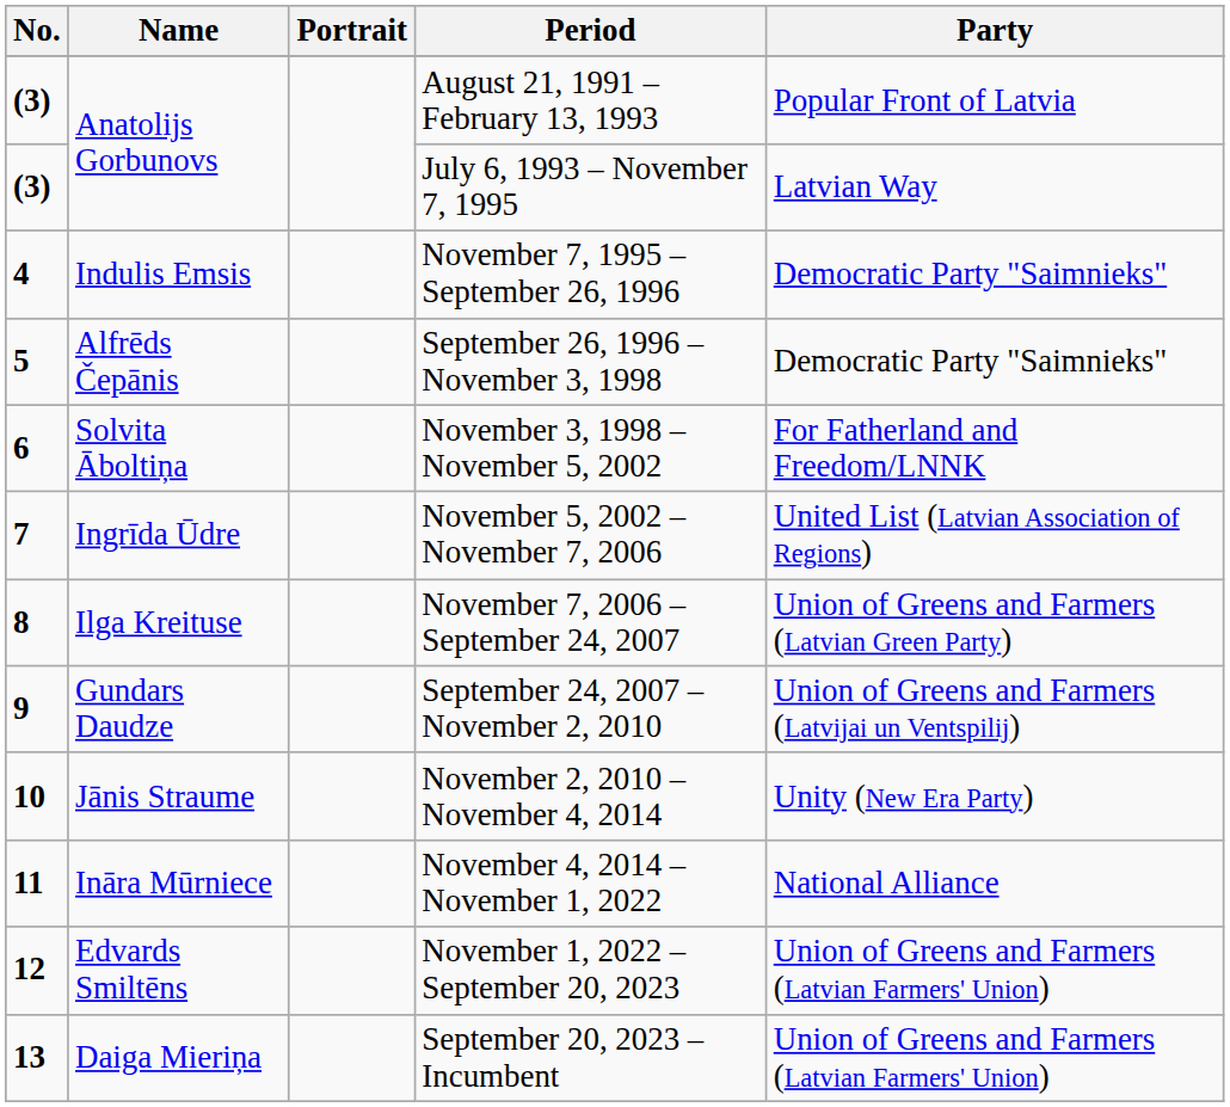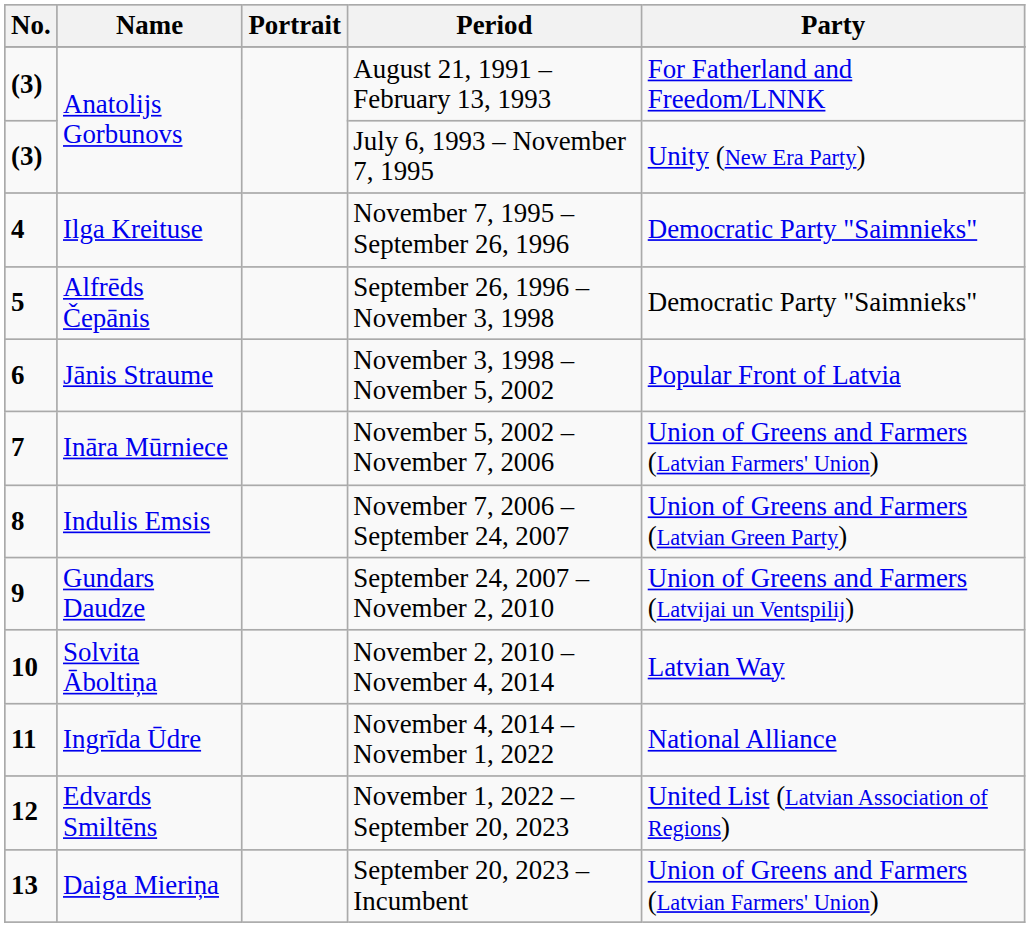August 21, 1991 – February 13, 1993 | Party: Popular Front of Latvia -> For Fatherland and Freedom/LNNK
July 6, 1993 – November 7, 1995 | Party: Latvian Way -> Unity (New Era Party)
November 7, 1995 – September 26, 1996 | Name: Indulis Emsis -> Ilga Kreituse
November 3, 1998 – November 5, 2002 | Name: Solvita Āboltiņa -> Jānis Straume
November 3, 1998 – November 5, 2002 | Party: For Fatherland and Freedom/LNNK -> Popular Front of Latvia
November 5, 2002 – November 7, 2006 | Name: Ingrīda Ūdre -> Ināra Mūrniece
November 5, 2002 – November 7, 2006 | Party: United List (Latvian Association of Regions) -> Union of Greens and Farmers (Latvian Farmers' Union)
November 7, 2006 – September 24, 2007 | Name: Ilga Kreituse -> Indulis Emsis
November 2, 2010 – November 4, 2014 | Name: Jānis Straume -> Solvita Āboltiņa
November 2, 2010 – November 4, 2014 | Party: Unity (New Era Party) -> Latvian Way
November 4, 2014 – November 1, 2022 | Name: Ināra Mūrniece -> Ingrīda Ūdre
November 1, 2022 – September 20, 2023 | Party: Union of Greens and Farmers (Latvian Farmers' Union) -> United List (Latvian Association of Regions)
